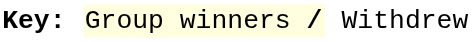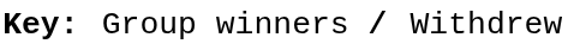Key: | column 2: lightyellow background -> no background
